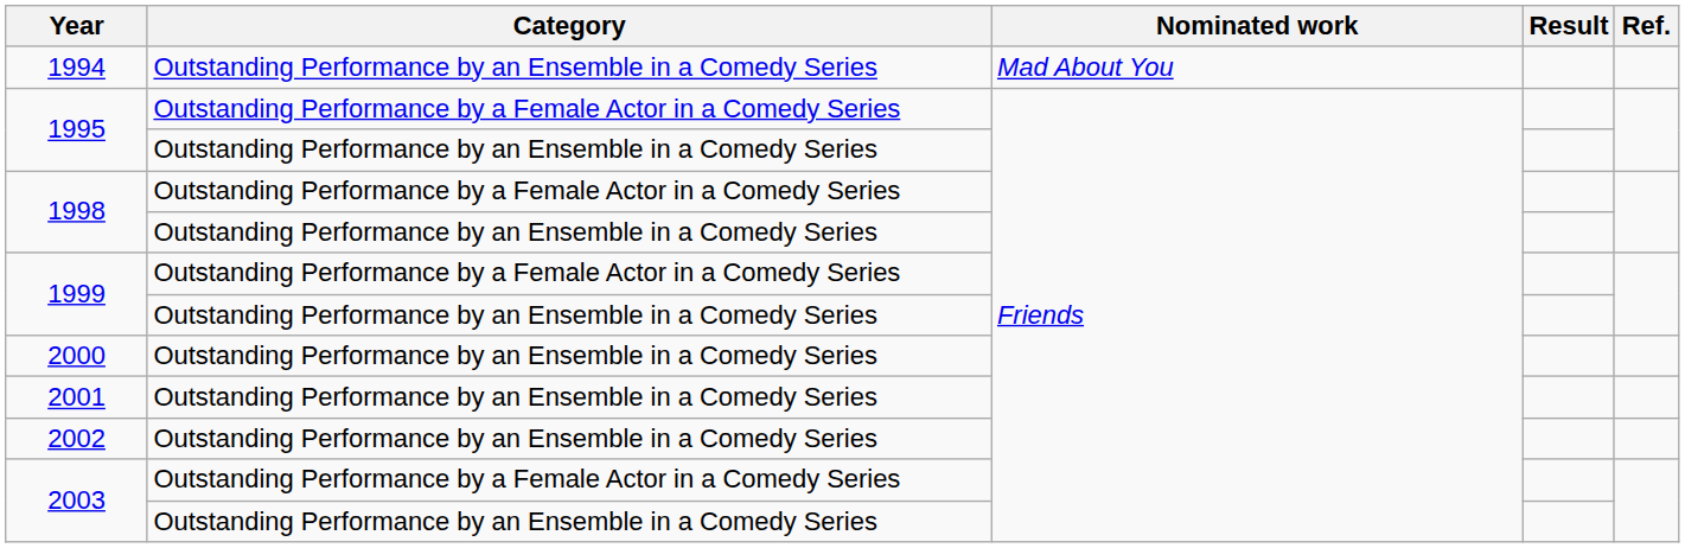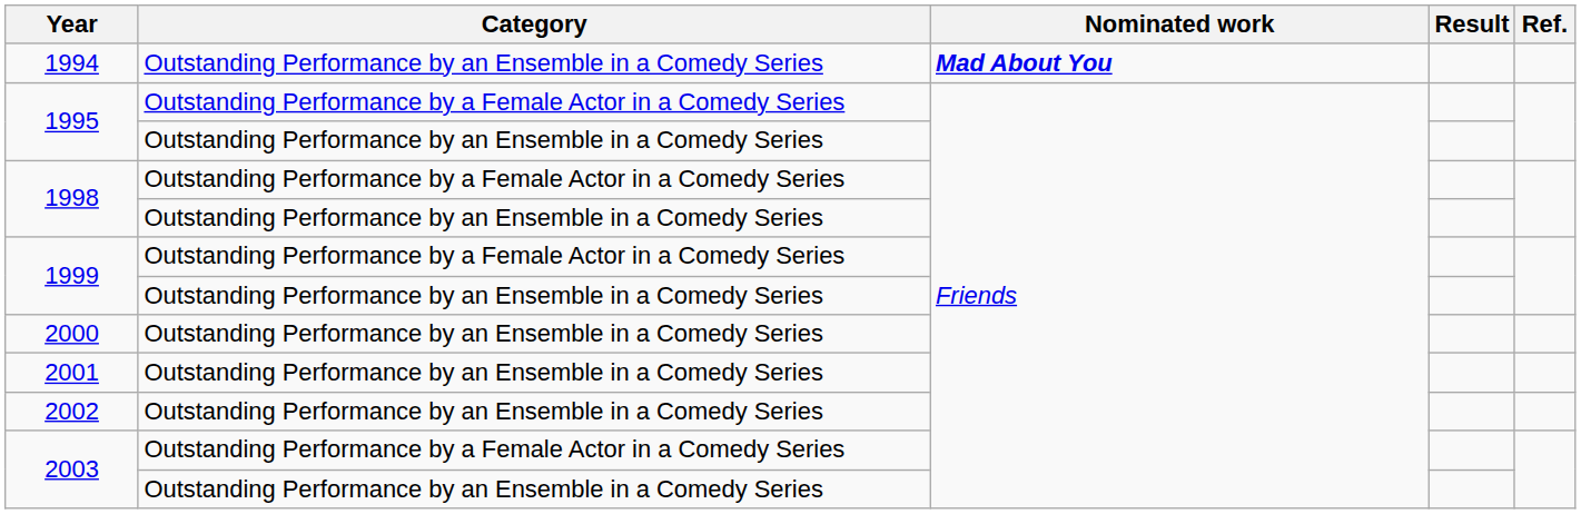1994 | Nominated work: normal -> bold
